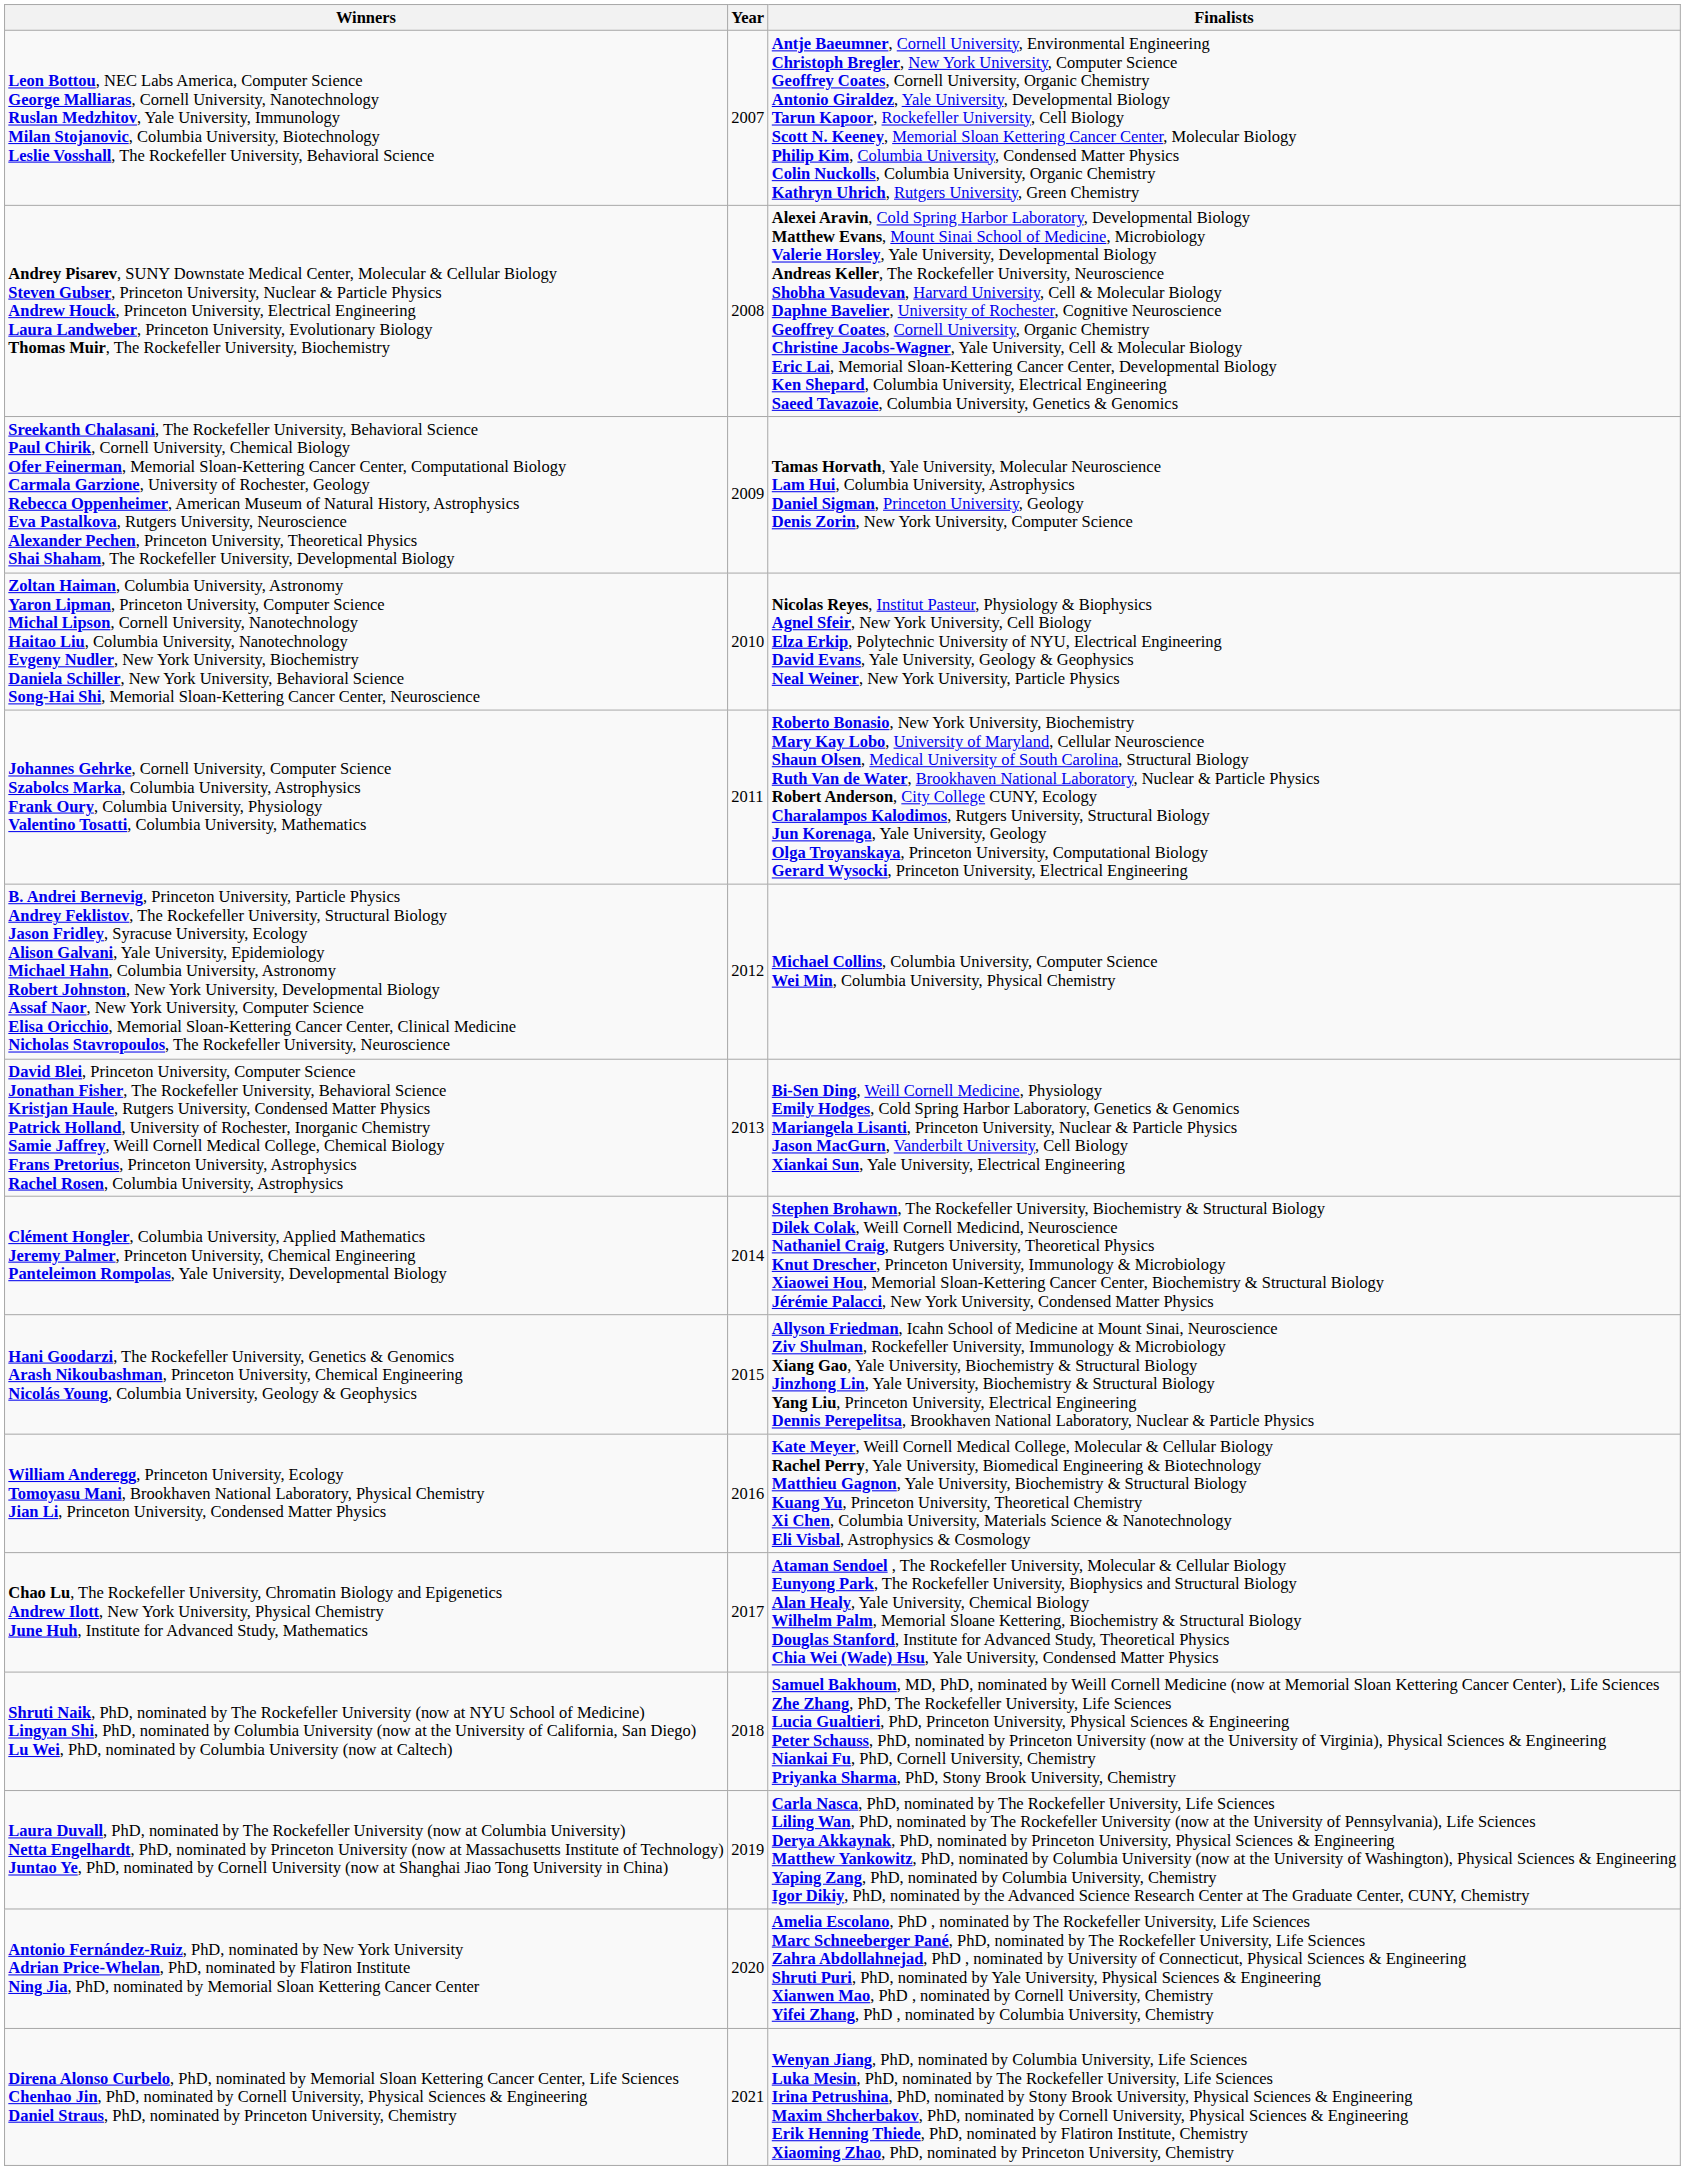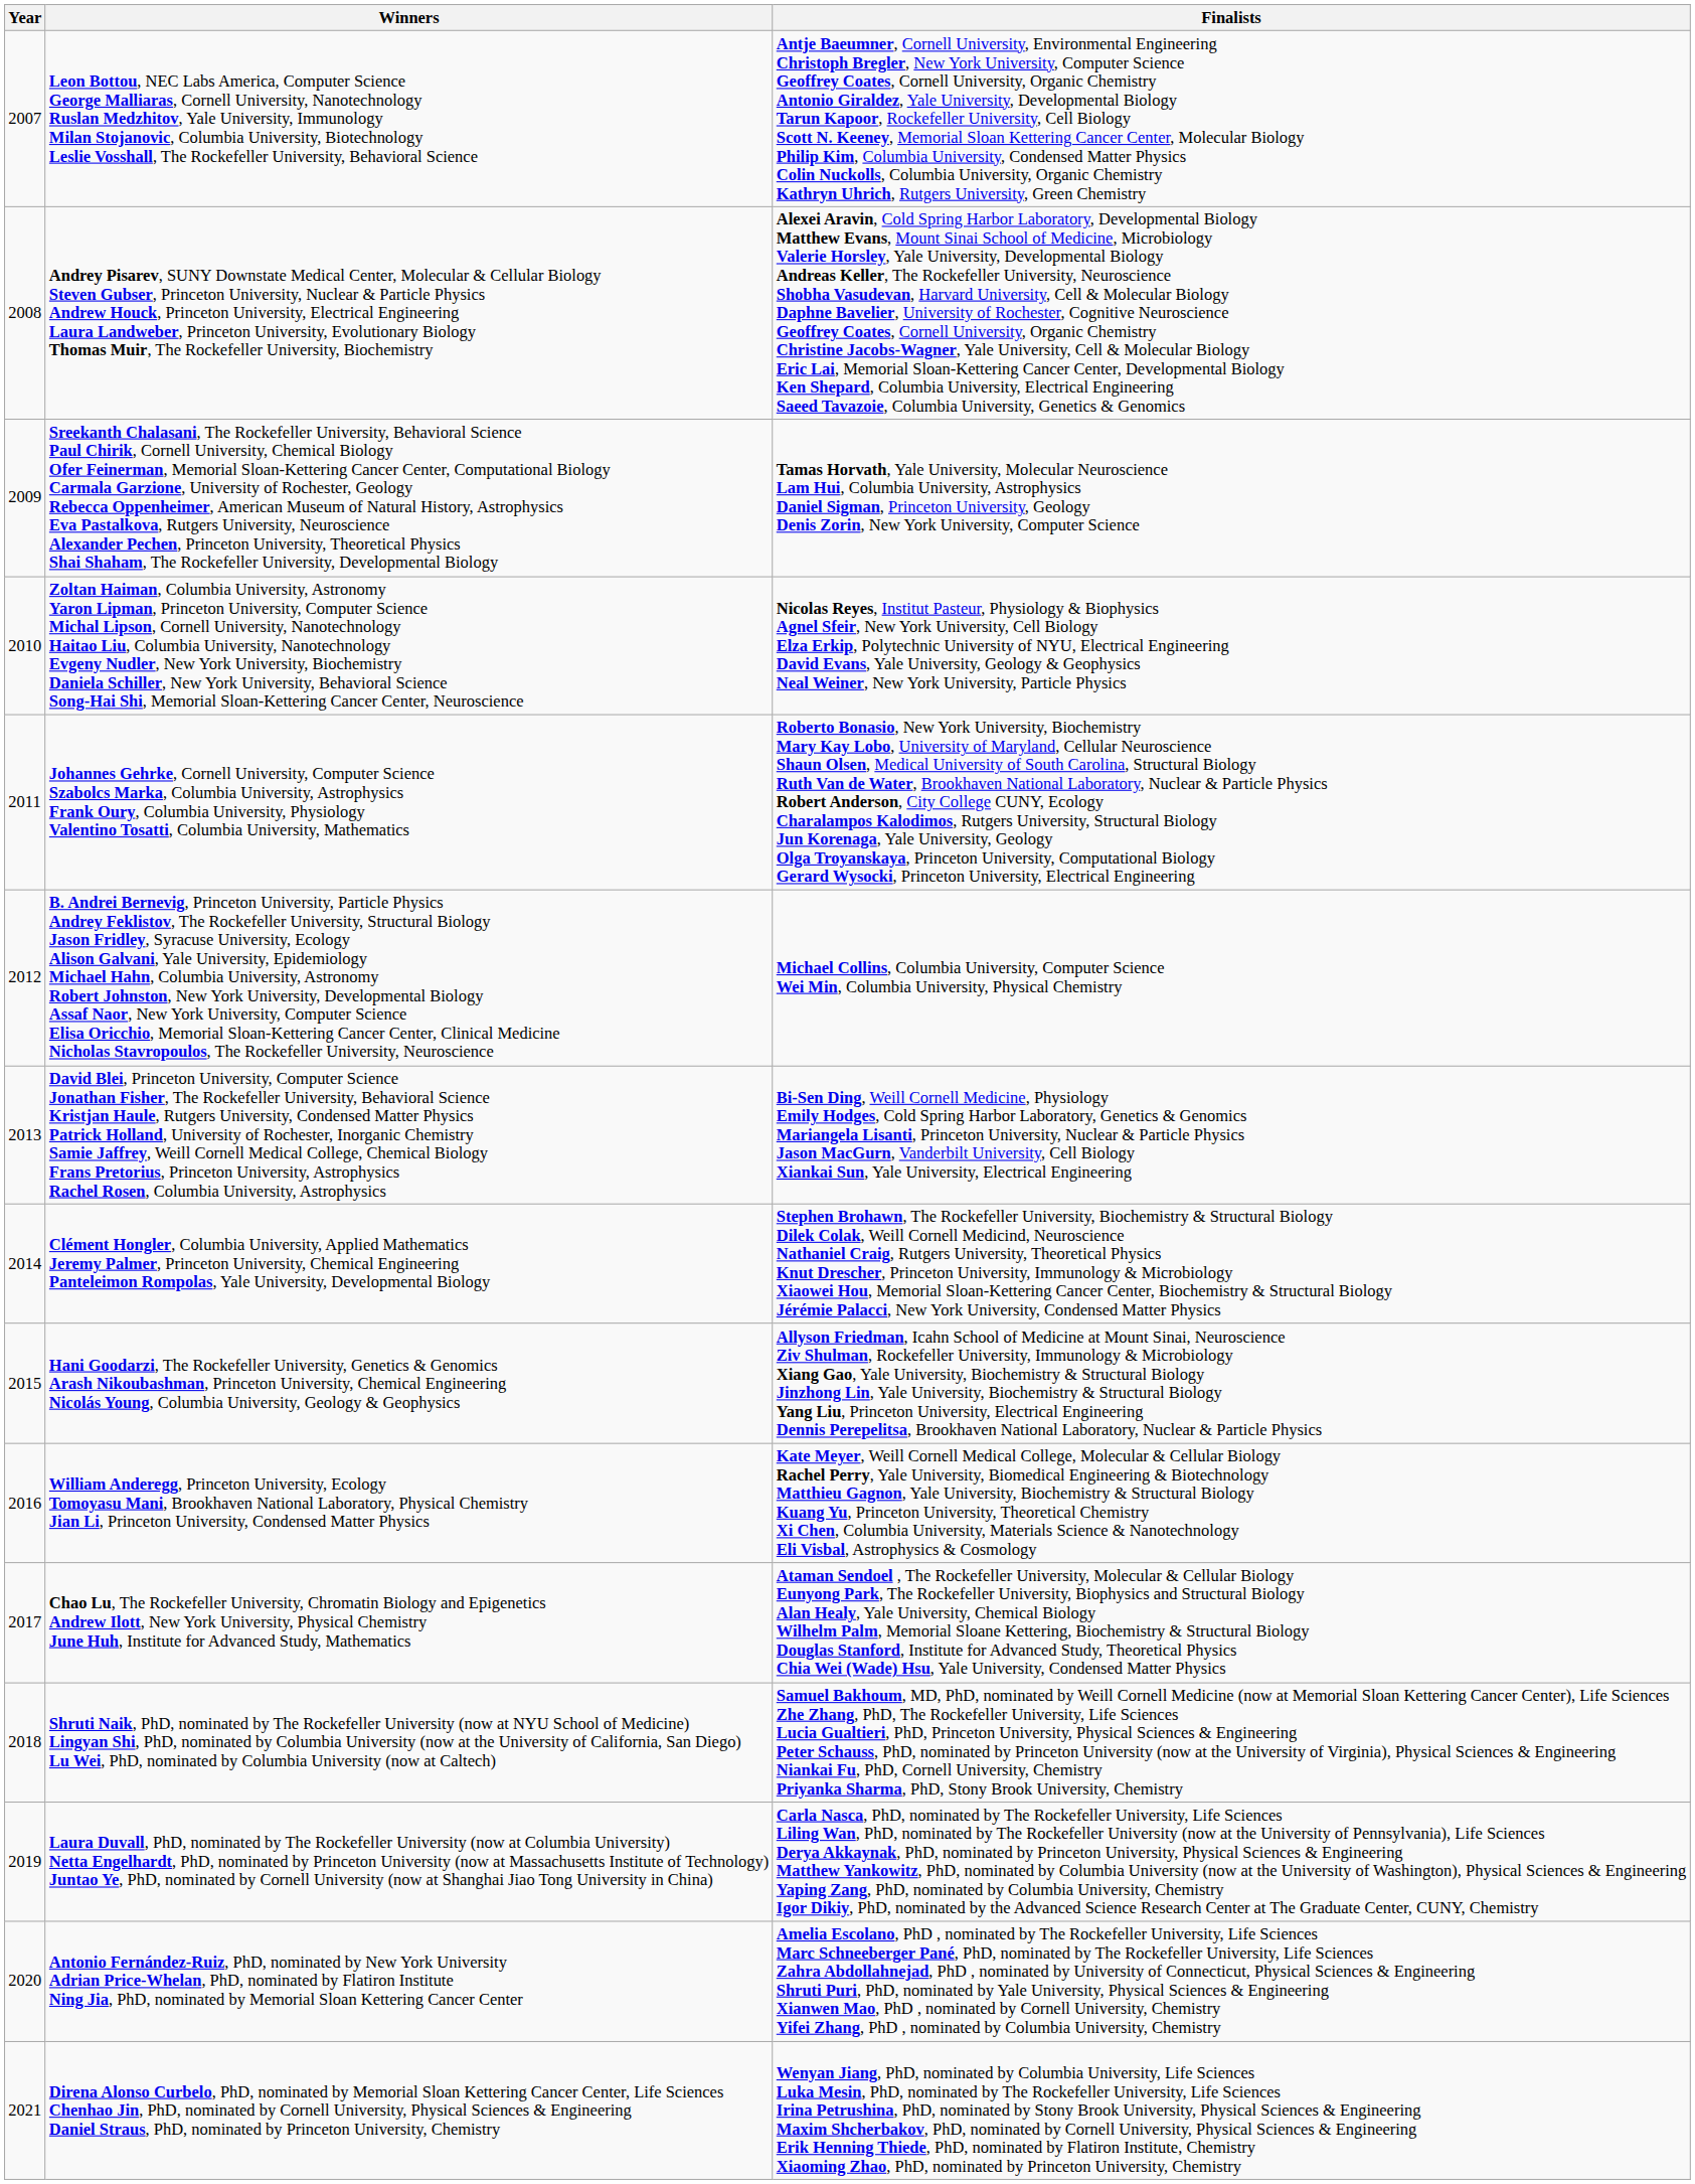columns swapped: Year <-> Winners
